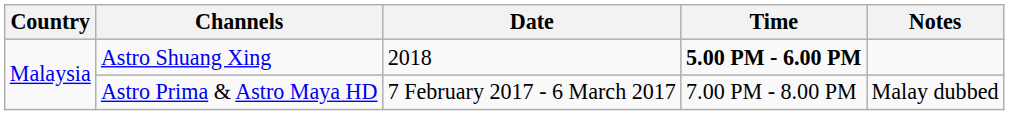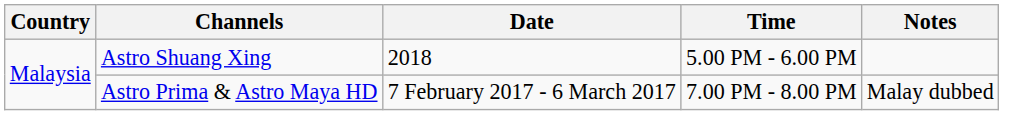Astro Shuang Xing | Time: bold -> normal
